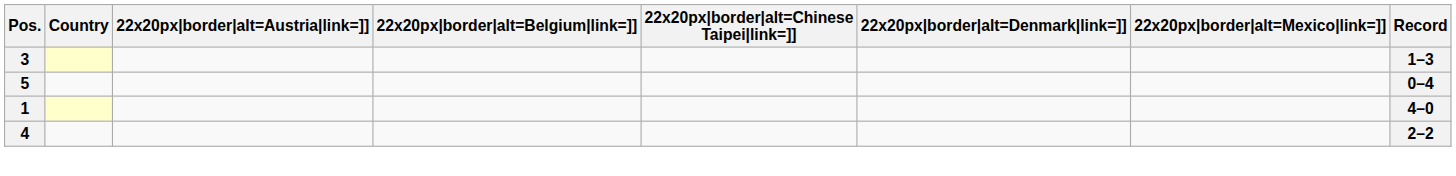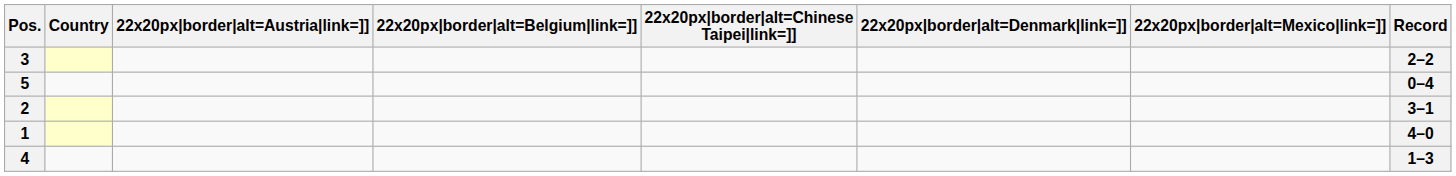3 | Record: 1–3 -> 2–2
+ row: 2 | 3–1
4 | Record: 2–2 -> 1–3
